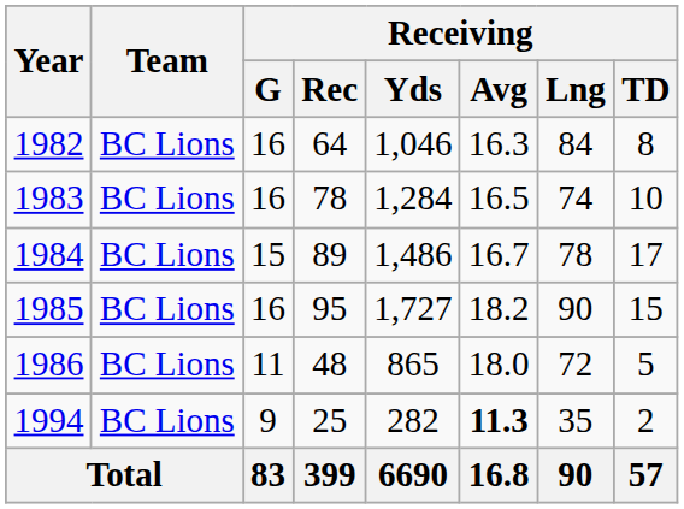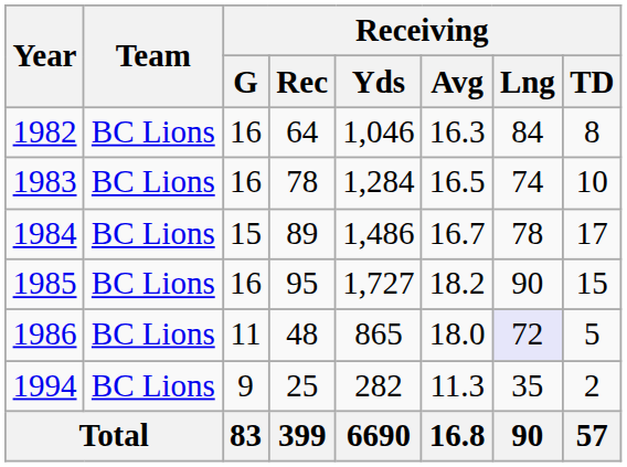1986 | Receiving / Lng: no background -> lavender background
1994 | Receiving / Avg: bold -> normal
